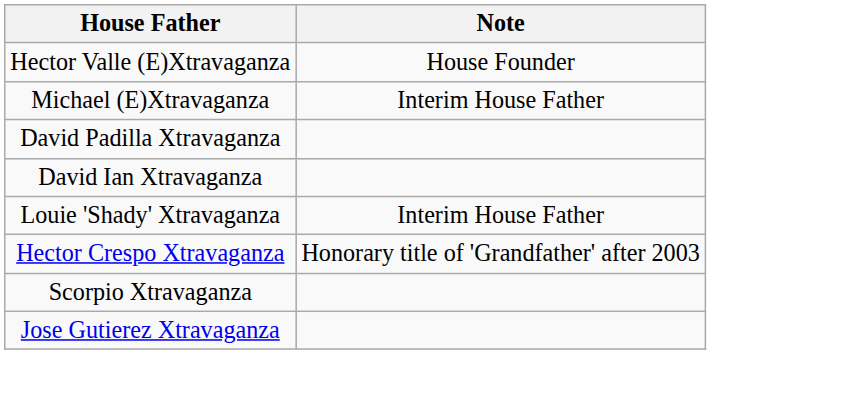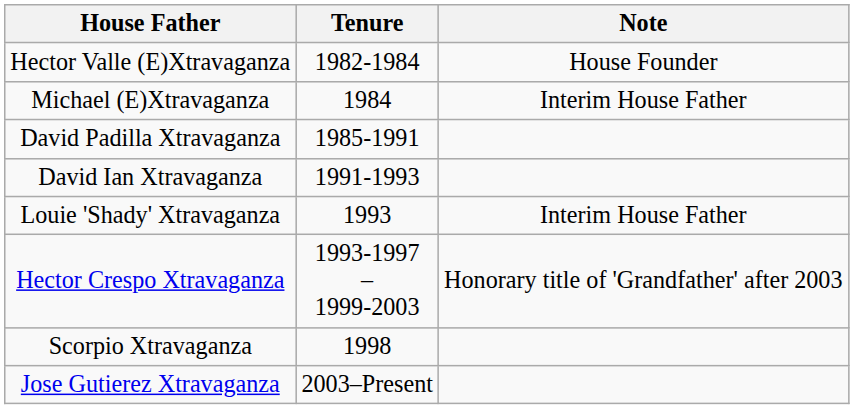+ column: Tenure | 1982-1984 | 1984 | 1985-1991 | 1991-1993 | 1993 | 1993-1997 – 1999-2003 | 1998 | 2003–Present
